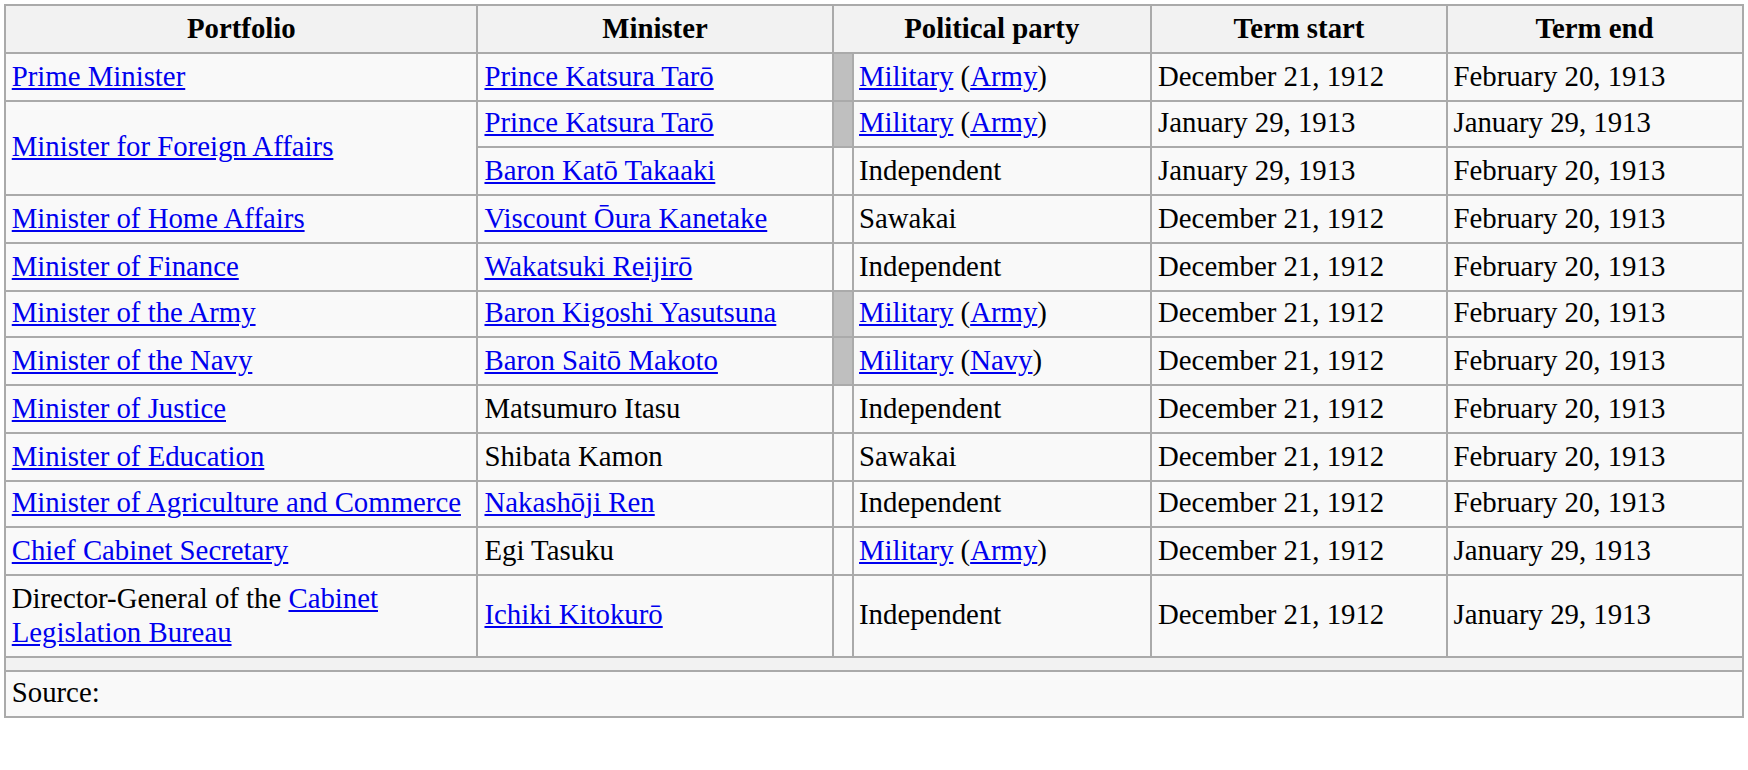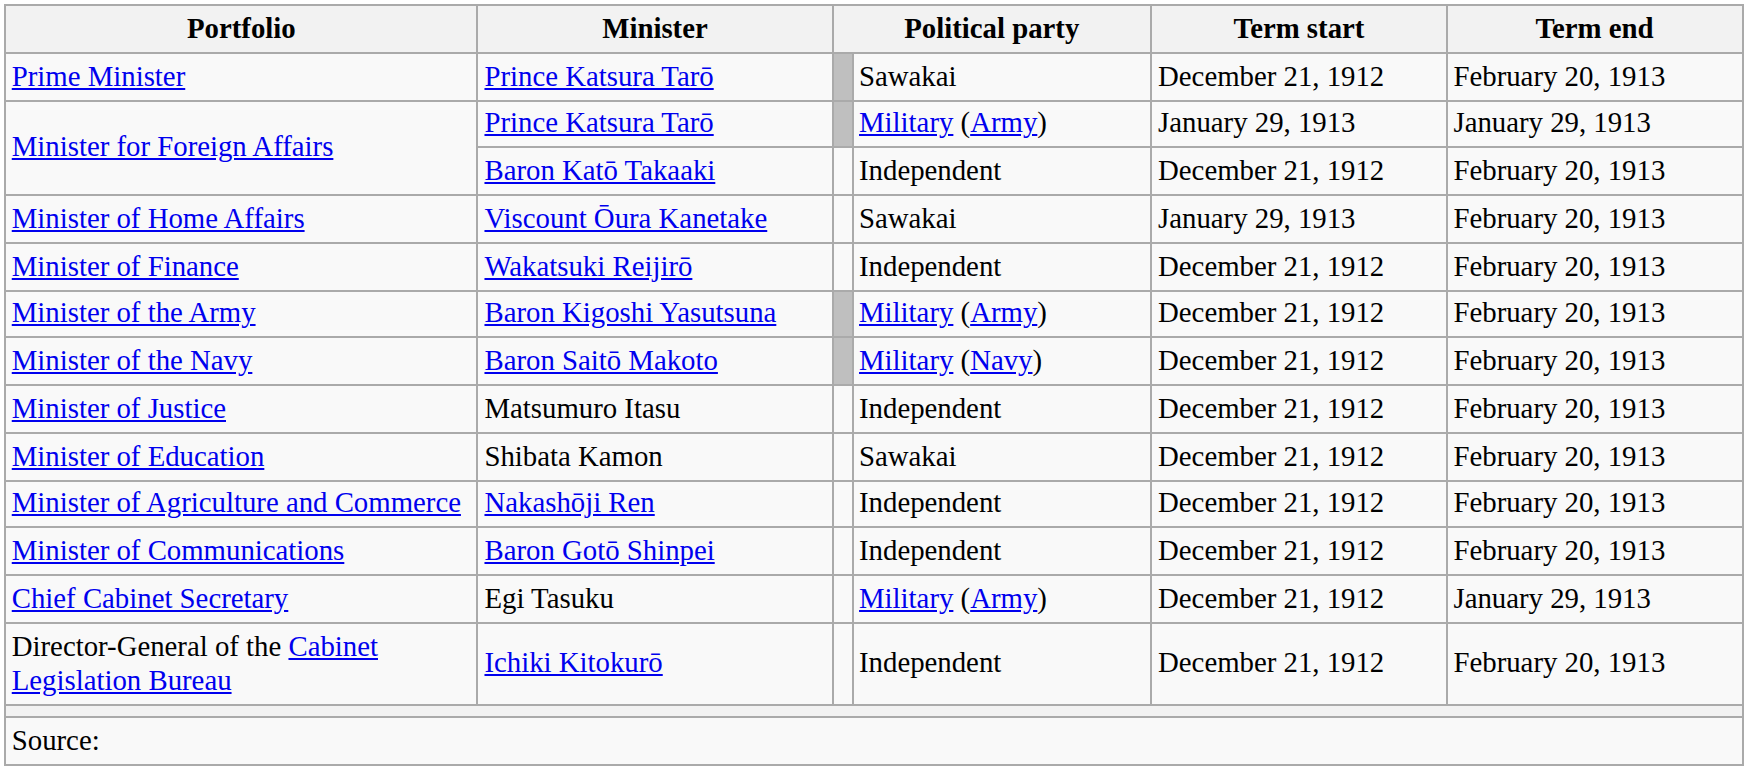Prime Minister | column 4: Military (Army) -> Sawakai
Minister for Foreign Affairs / Baron Katō Takaaki | Term start: January 29, 1913 -> December 21, 1912
Minister of Home Affairs | Term start: December 21, 1912 -> January 29, 1913
+ row: Minister of Communications | Baron Gotō Shinpei | Independent | December 21, 1912 | February 20, 1913
Director-General of the Cabinet Legislation Bureau | Term end: January 29, 1913 -> February 20, 1913
